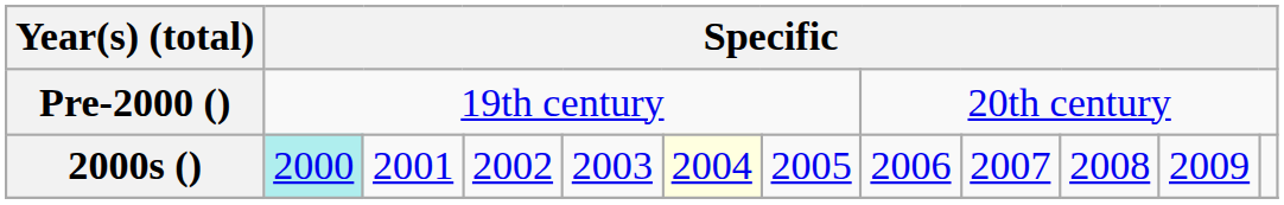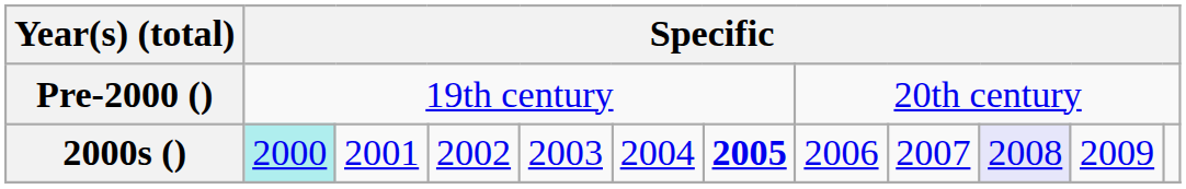2000s () | column 6: lightyellow background -> no background
2000s () | column 7: normal -> bold
2000s () | column 10: no background -> lavender background
